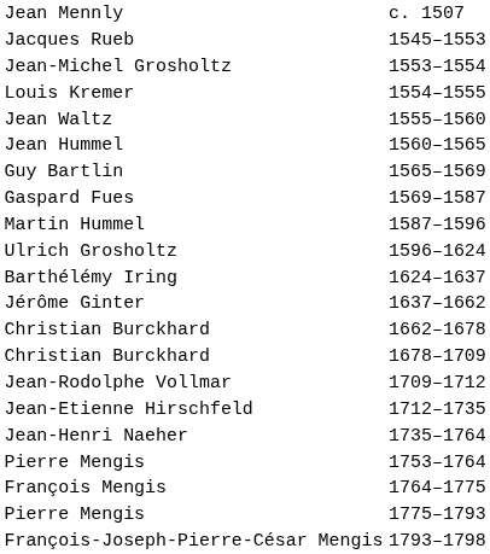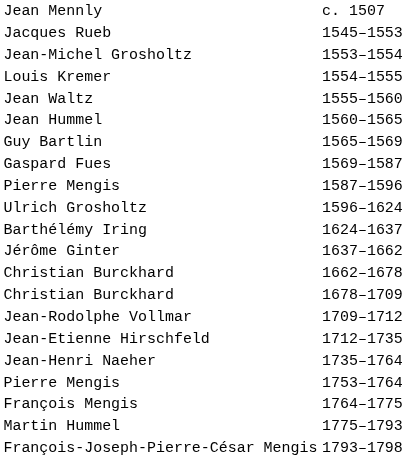row 9 | column 1: Martin Hummel -> Pierre Mengis
row 20 | column 1: Pierre Mengis -> Martin Hummel
